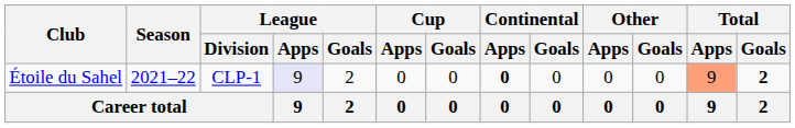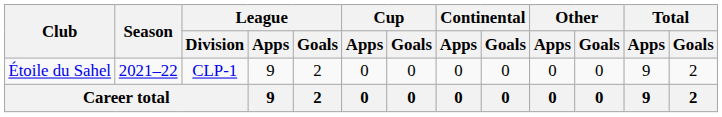Étoile du Sahel | League / Apps: lavender background -> no background
Étoile du Sahel | Continental / Apps: bold -> normal
Étoile du Sahel | Total / Apps: lightsalmon background -> no background
Étoile du Sahel | Total / Goals: bold -> normal
